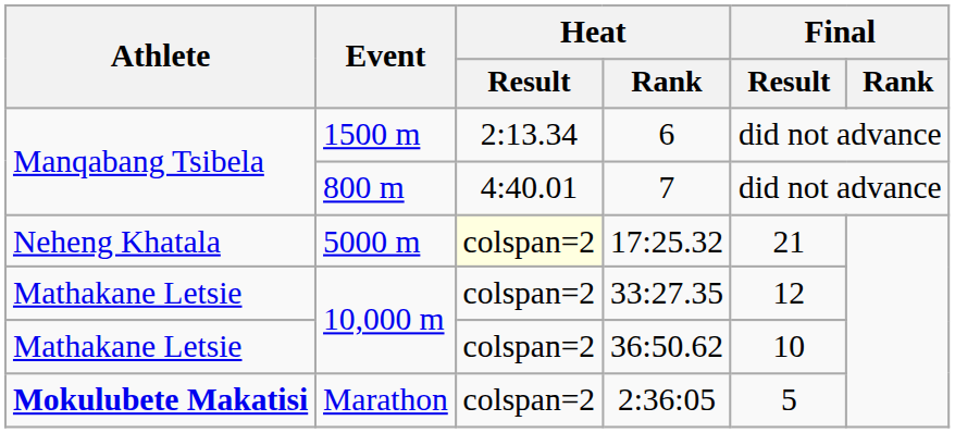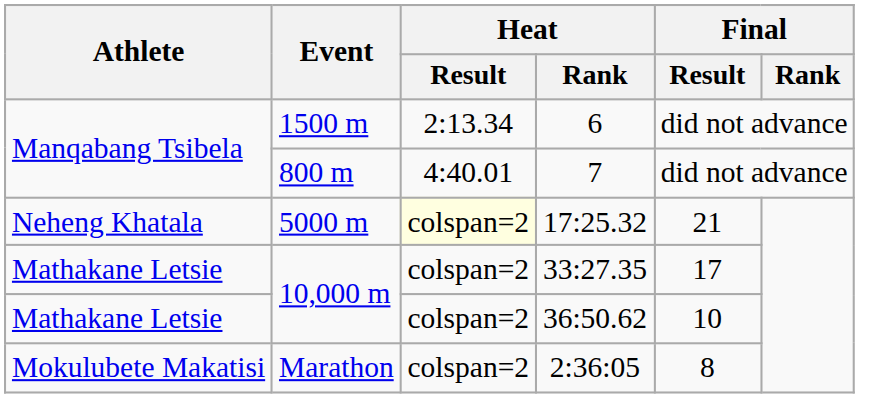33:27.35 | Final / Result: 12 -> 17
2:36:05 | Athlete: bold -> normal
2:36:05 | Final / Result: 5 -> 8
